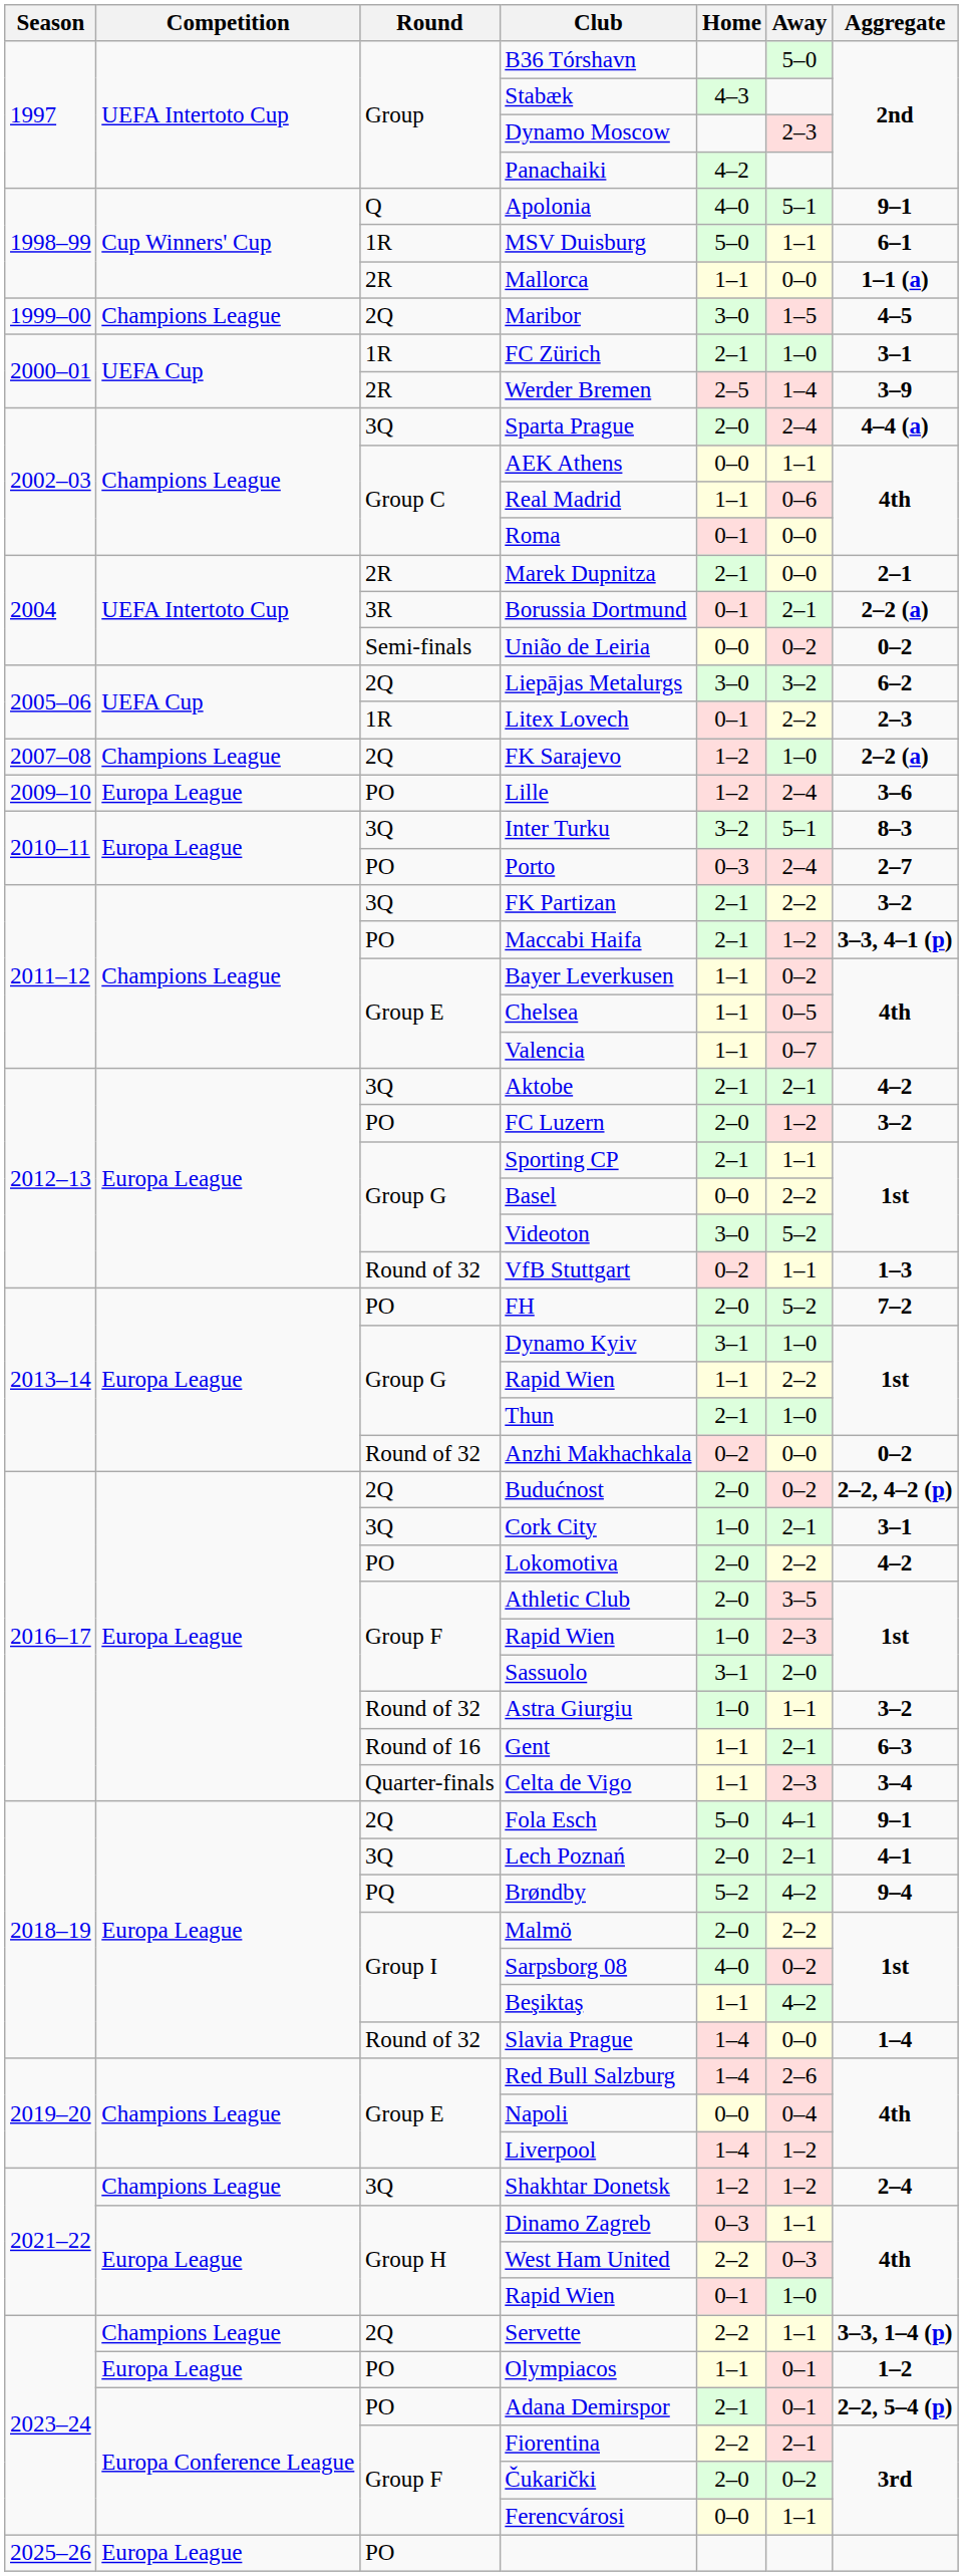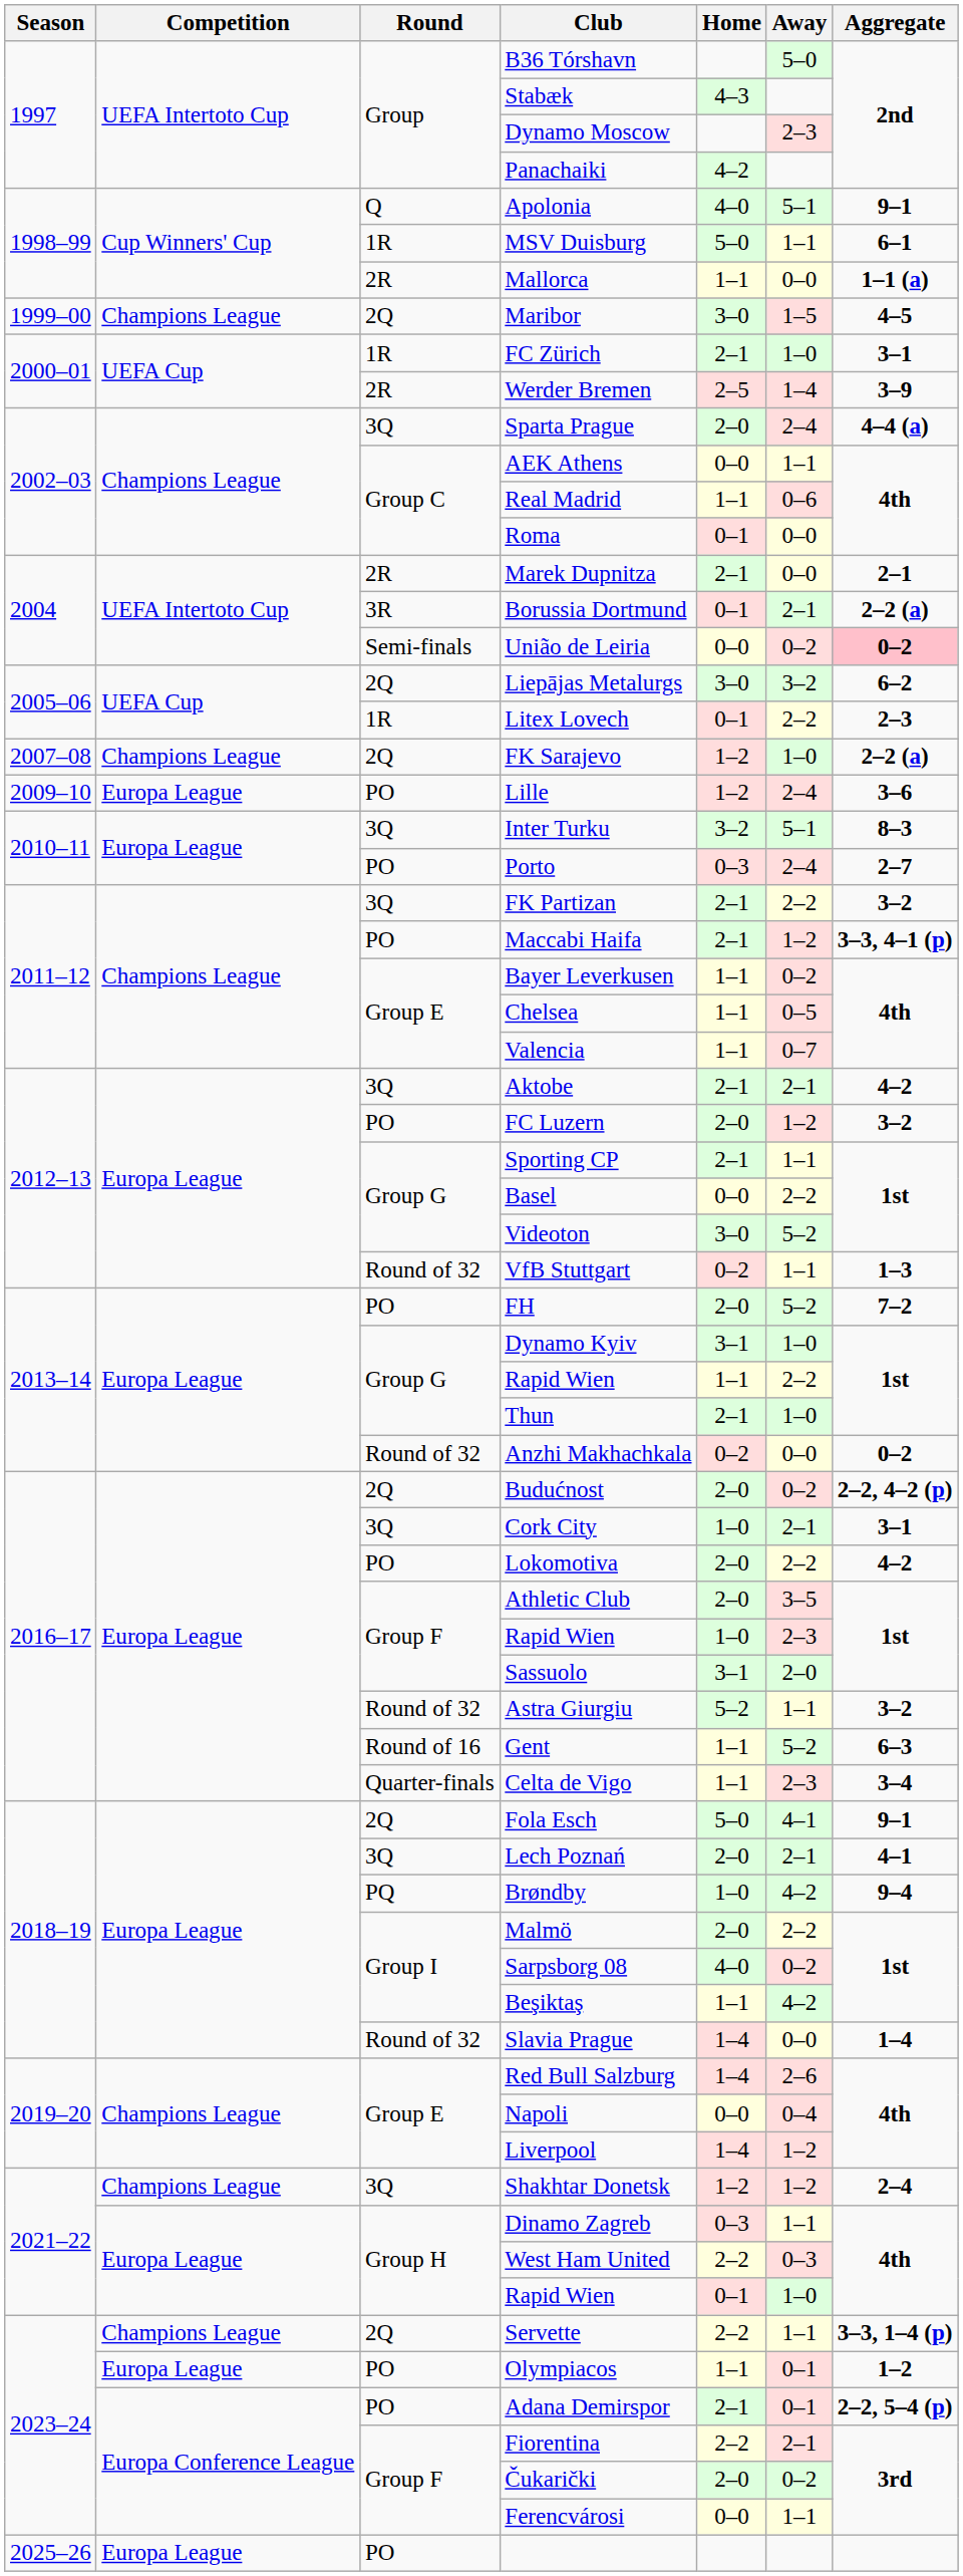União de Leiria | Aggregate: no background -> pink background
Astra Giurgiu | Home: 1–0 -> 5–2
Gent | Away: 2–1 -> 5–2
Brøndby | Home: 5–2 -> 1–0
